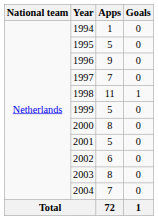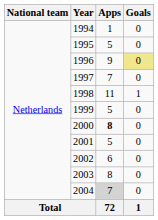1996 | Goals: no background -> khaki background
2000 | Apps: normal -> bold
2004 | Apps: no background -> lightgrey background
